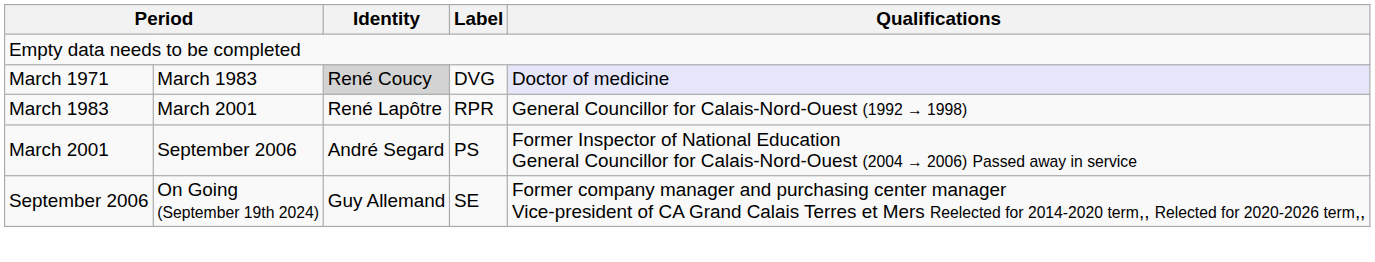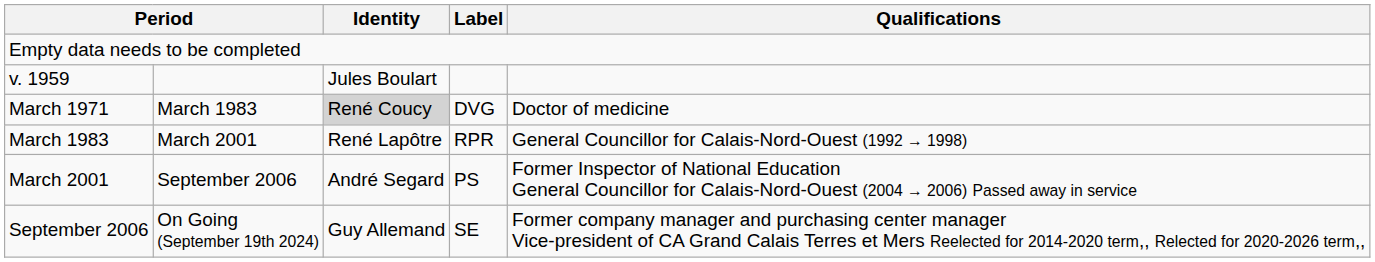+ row: v. 1959 | Jules Boulart
March 1971 | Qualifications: lavender background -> no background
